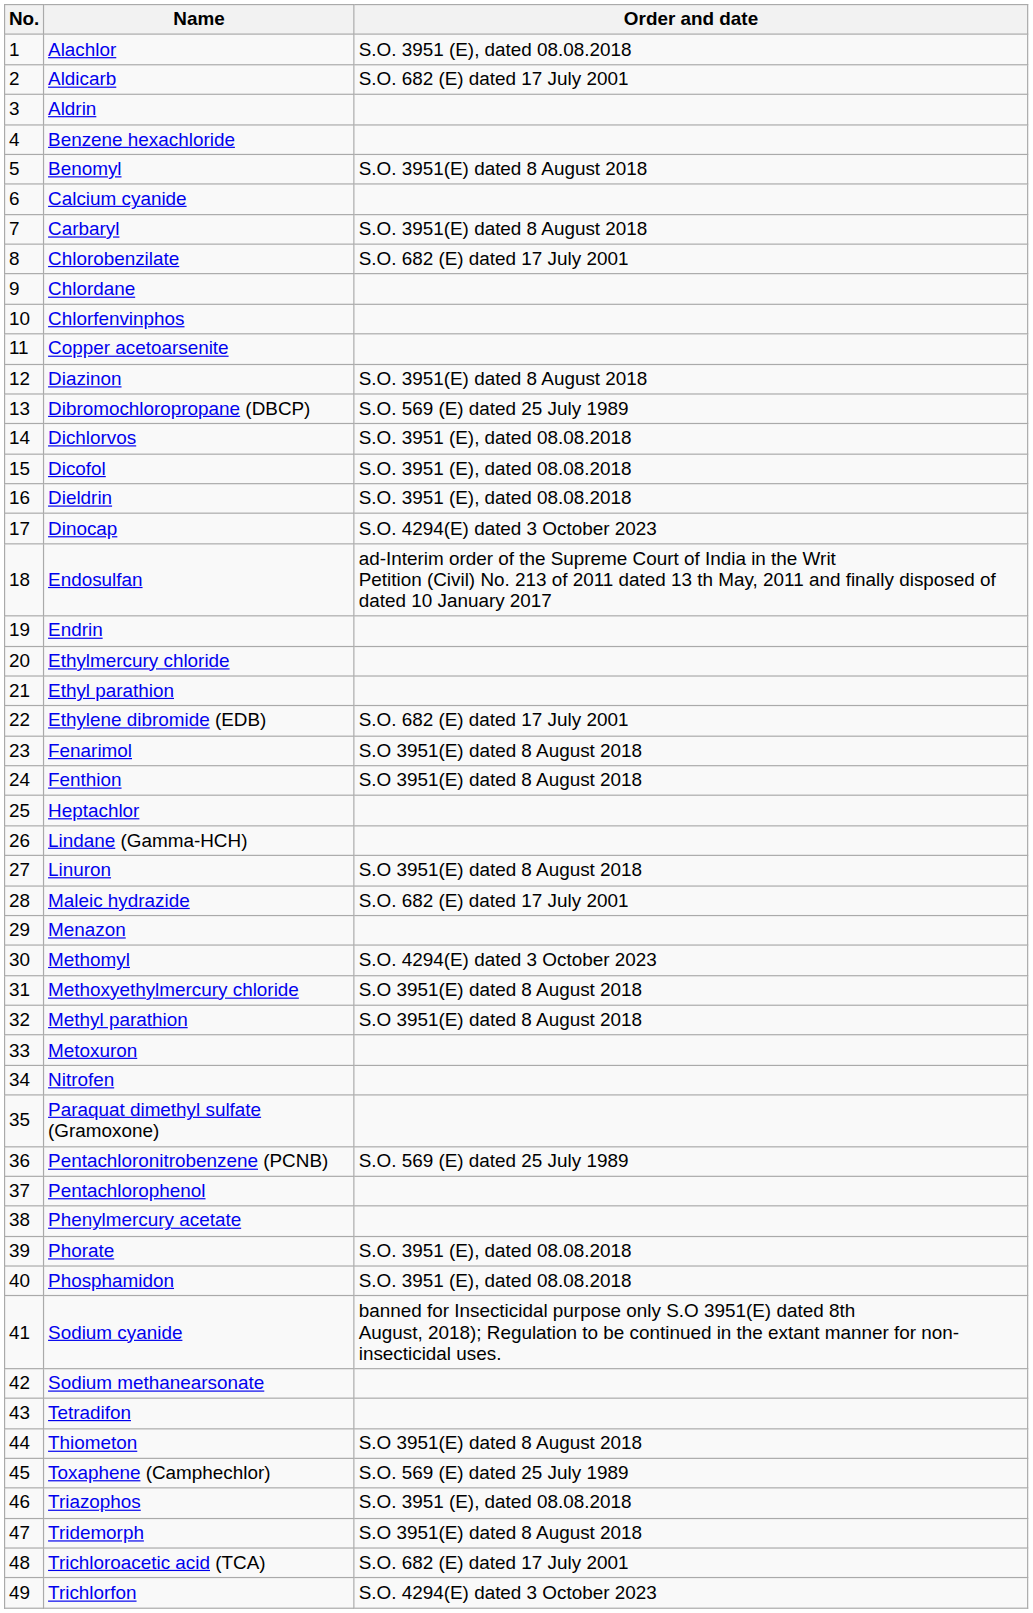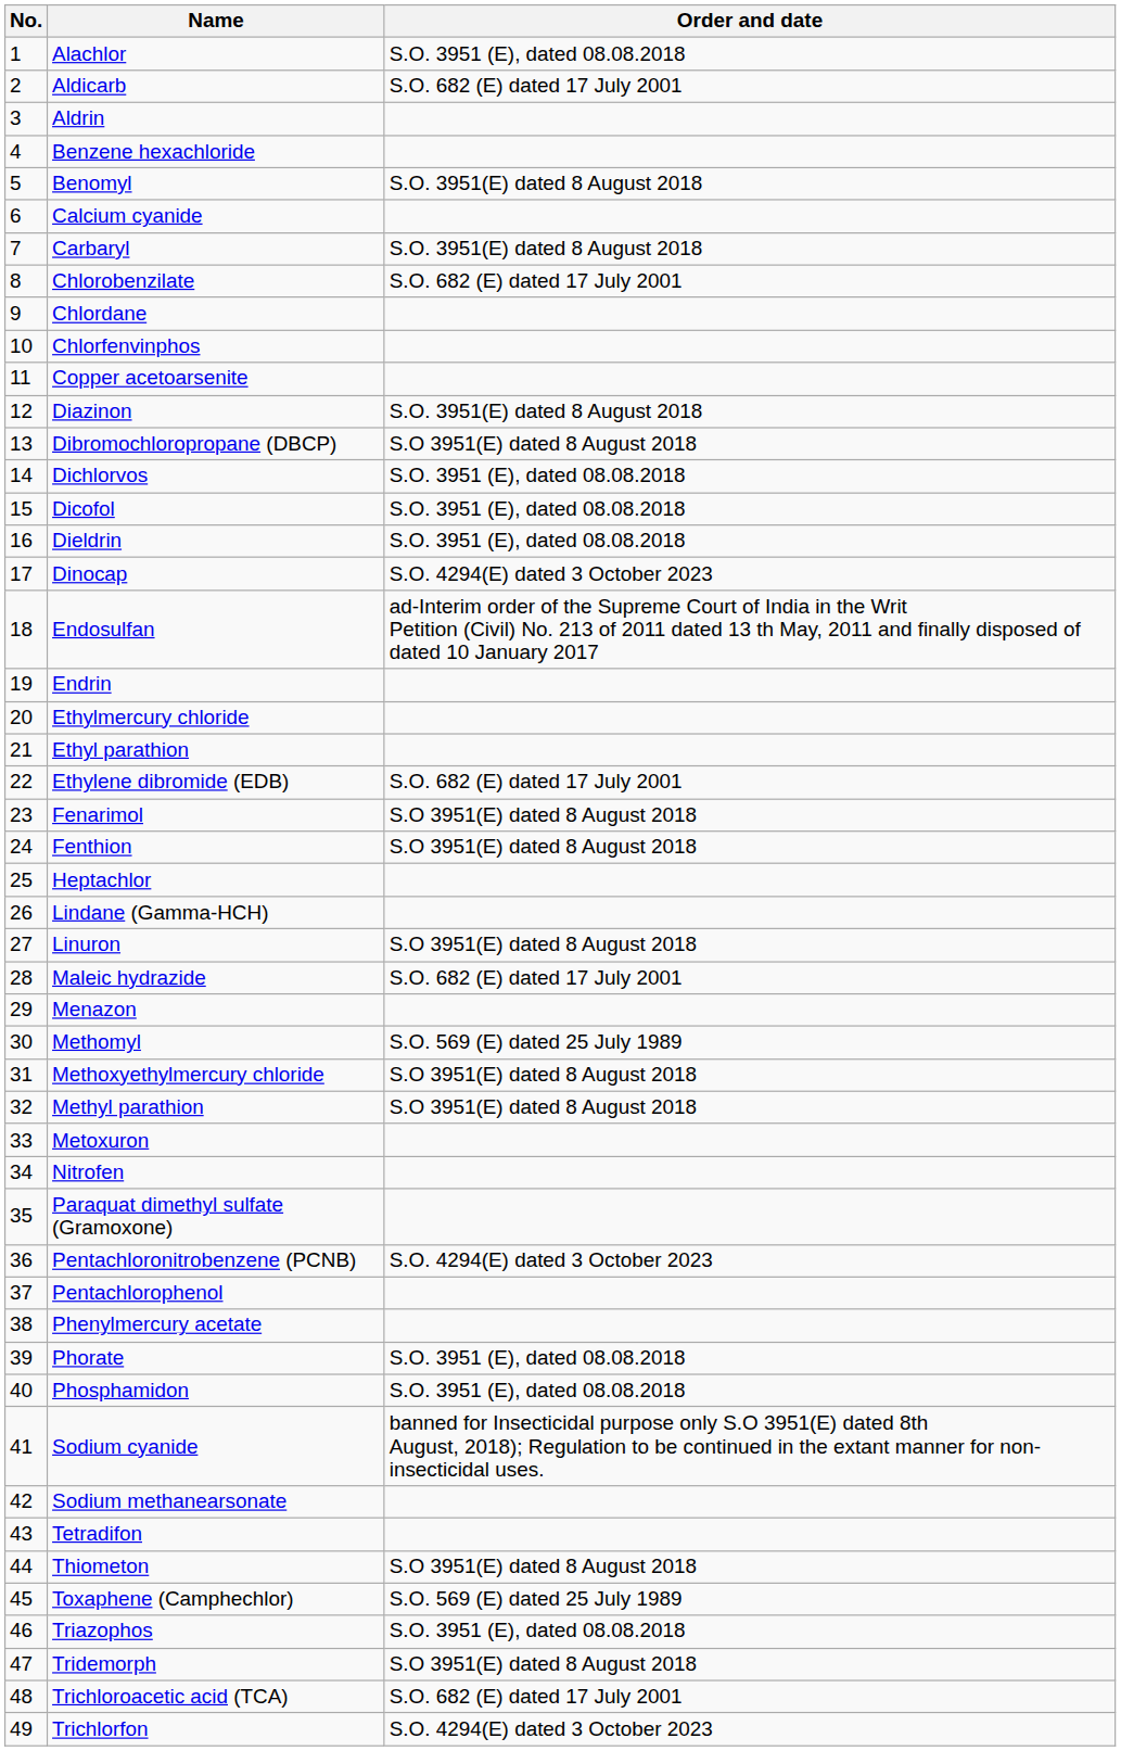Dibromochloropropane (DBCP) | Order and date: S.O. 569 (E) dated 25 July 1989 -> S.O 3951(E) dated 8 August 2018
Methomyl | Order and date: S.O. 4294(E) dated 3 October 2023 -> S.O. 569 (E) dated 25 July 1989
Pentachloronitrobenzene (PCNB) | Order and date: S.O. 569 (E) dated 25 July 1989 -> S.O. 4294(E) dated 3 October 2023
